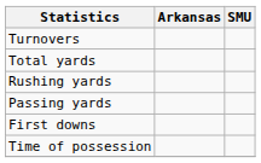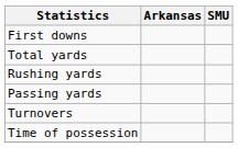rows swapped: First downs <-> Turnovers
